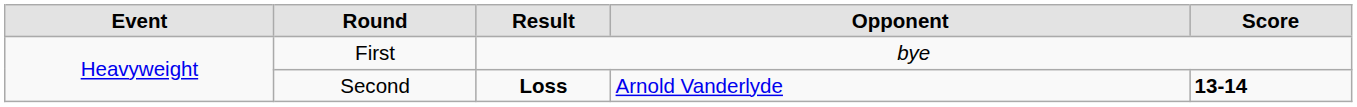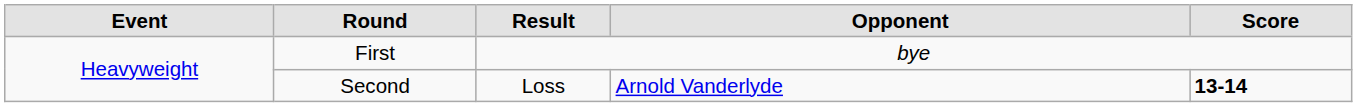Second | Result: bold -> normal
